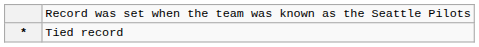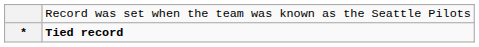* | column 2: normal -> bold
